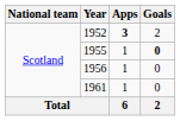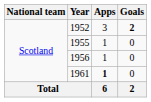1952 | Apps: bold -> normal
1952 | Goals: normal -> bold
1955 | Goals: bold -> normal
1961 | Apps: normal -> bold
